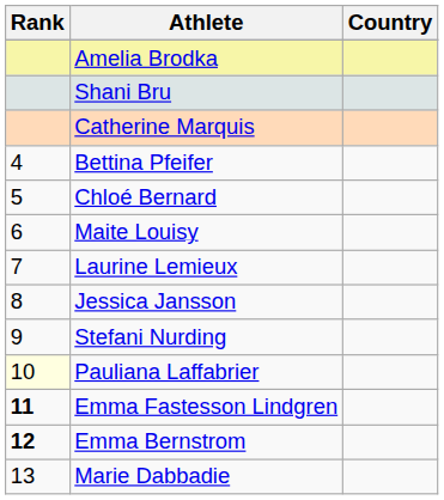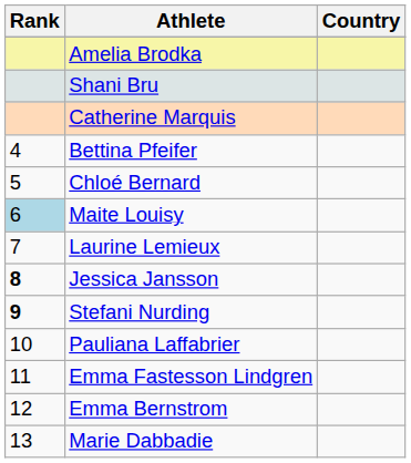Maite Louisy | Rank: no background -> lightblue background
Jessica Jansson | Rank: normal -> bold
Stefani Nurding | Rank: normal -> bold
Pauliana Laffabrier | Rank: lightyellow background -> no background
Emma Fastesson Lindgren | Rank: bold -> normal
Emma Bernstrom | Rank: bold -> normal
